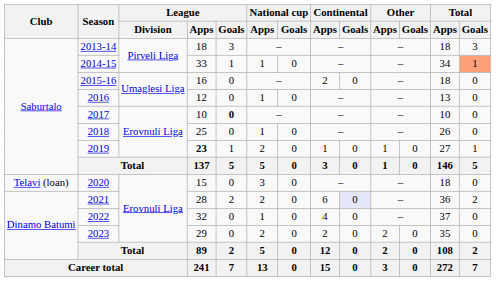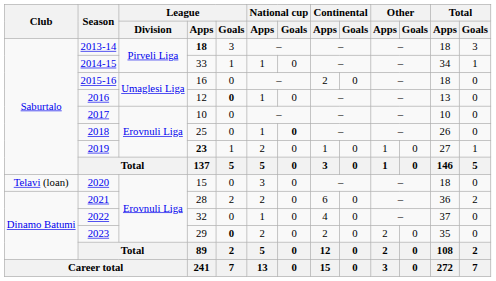2013-14 | League / Apps: normal -> bold
2014-15 | Total / Goals: lightsalmon background -> no background
2016 | League / Goals: normal -> bold
2017 | League / Goals: bold -> normal
2018 | National cup / Goals: normal -> bold
2021 | Continental / Goals: lavender background -> no background
2023 | League / Goals: normal -> bold
